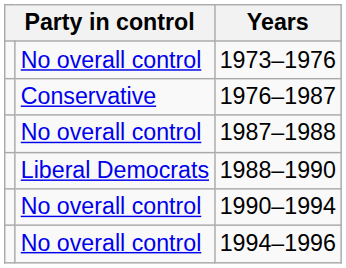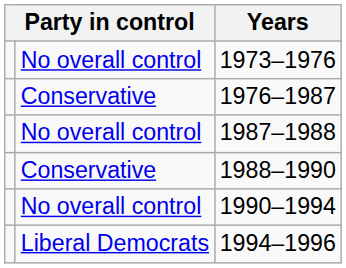1988–1990 | column 2: Liberal Democrats -> Conservative
1994–1996 | column 2: No overall control -> Liberal Democrats
